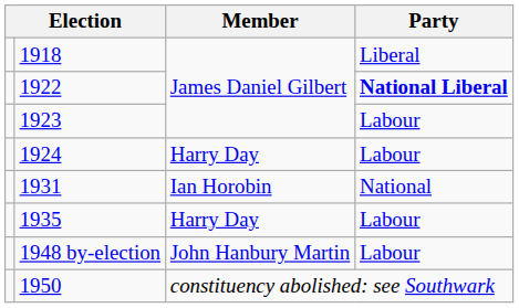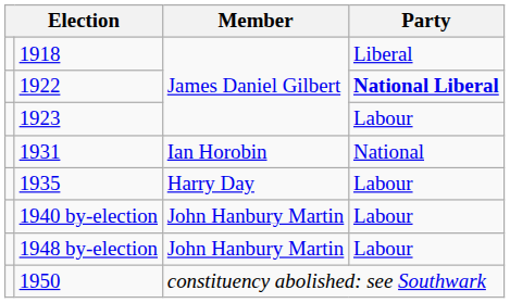- row: 1924 | Harry Day | Labour
+ row: 1940 by-election | John Hanbury Martin | Labour
